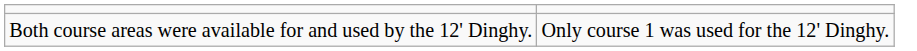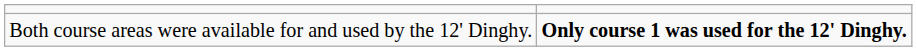row 2 | column 2: normal -> bold
